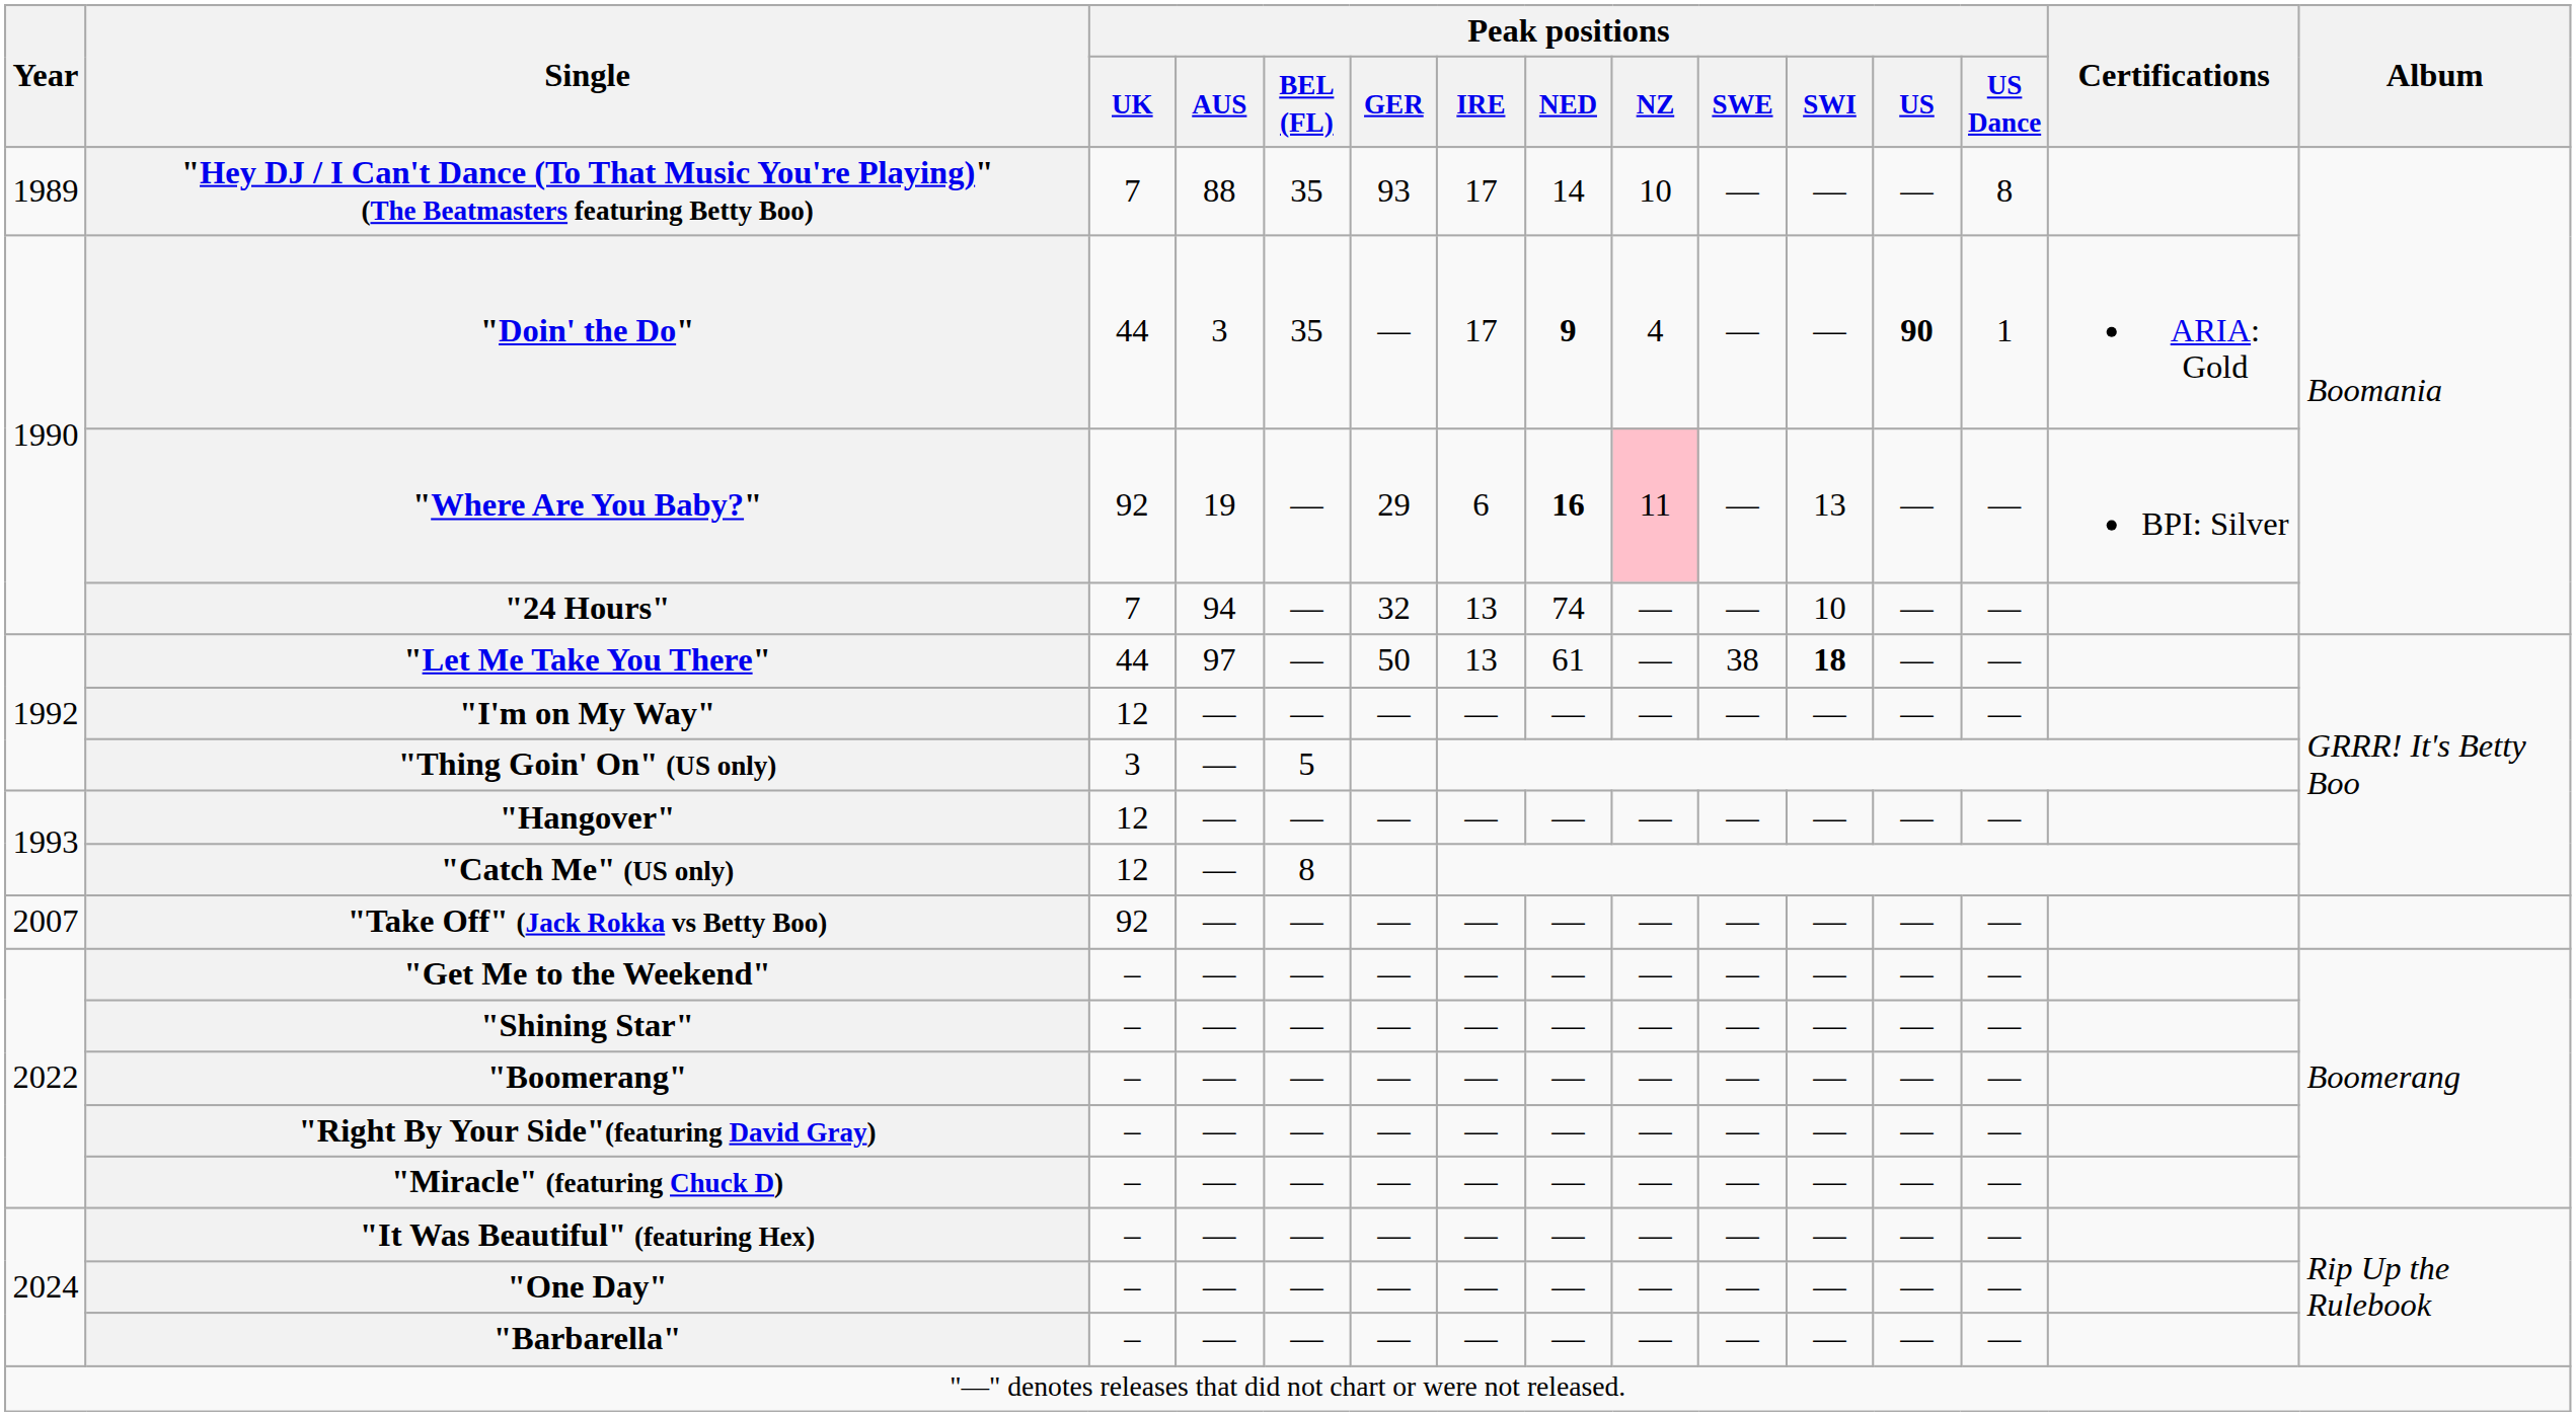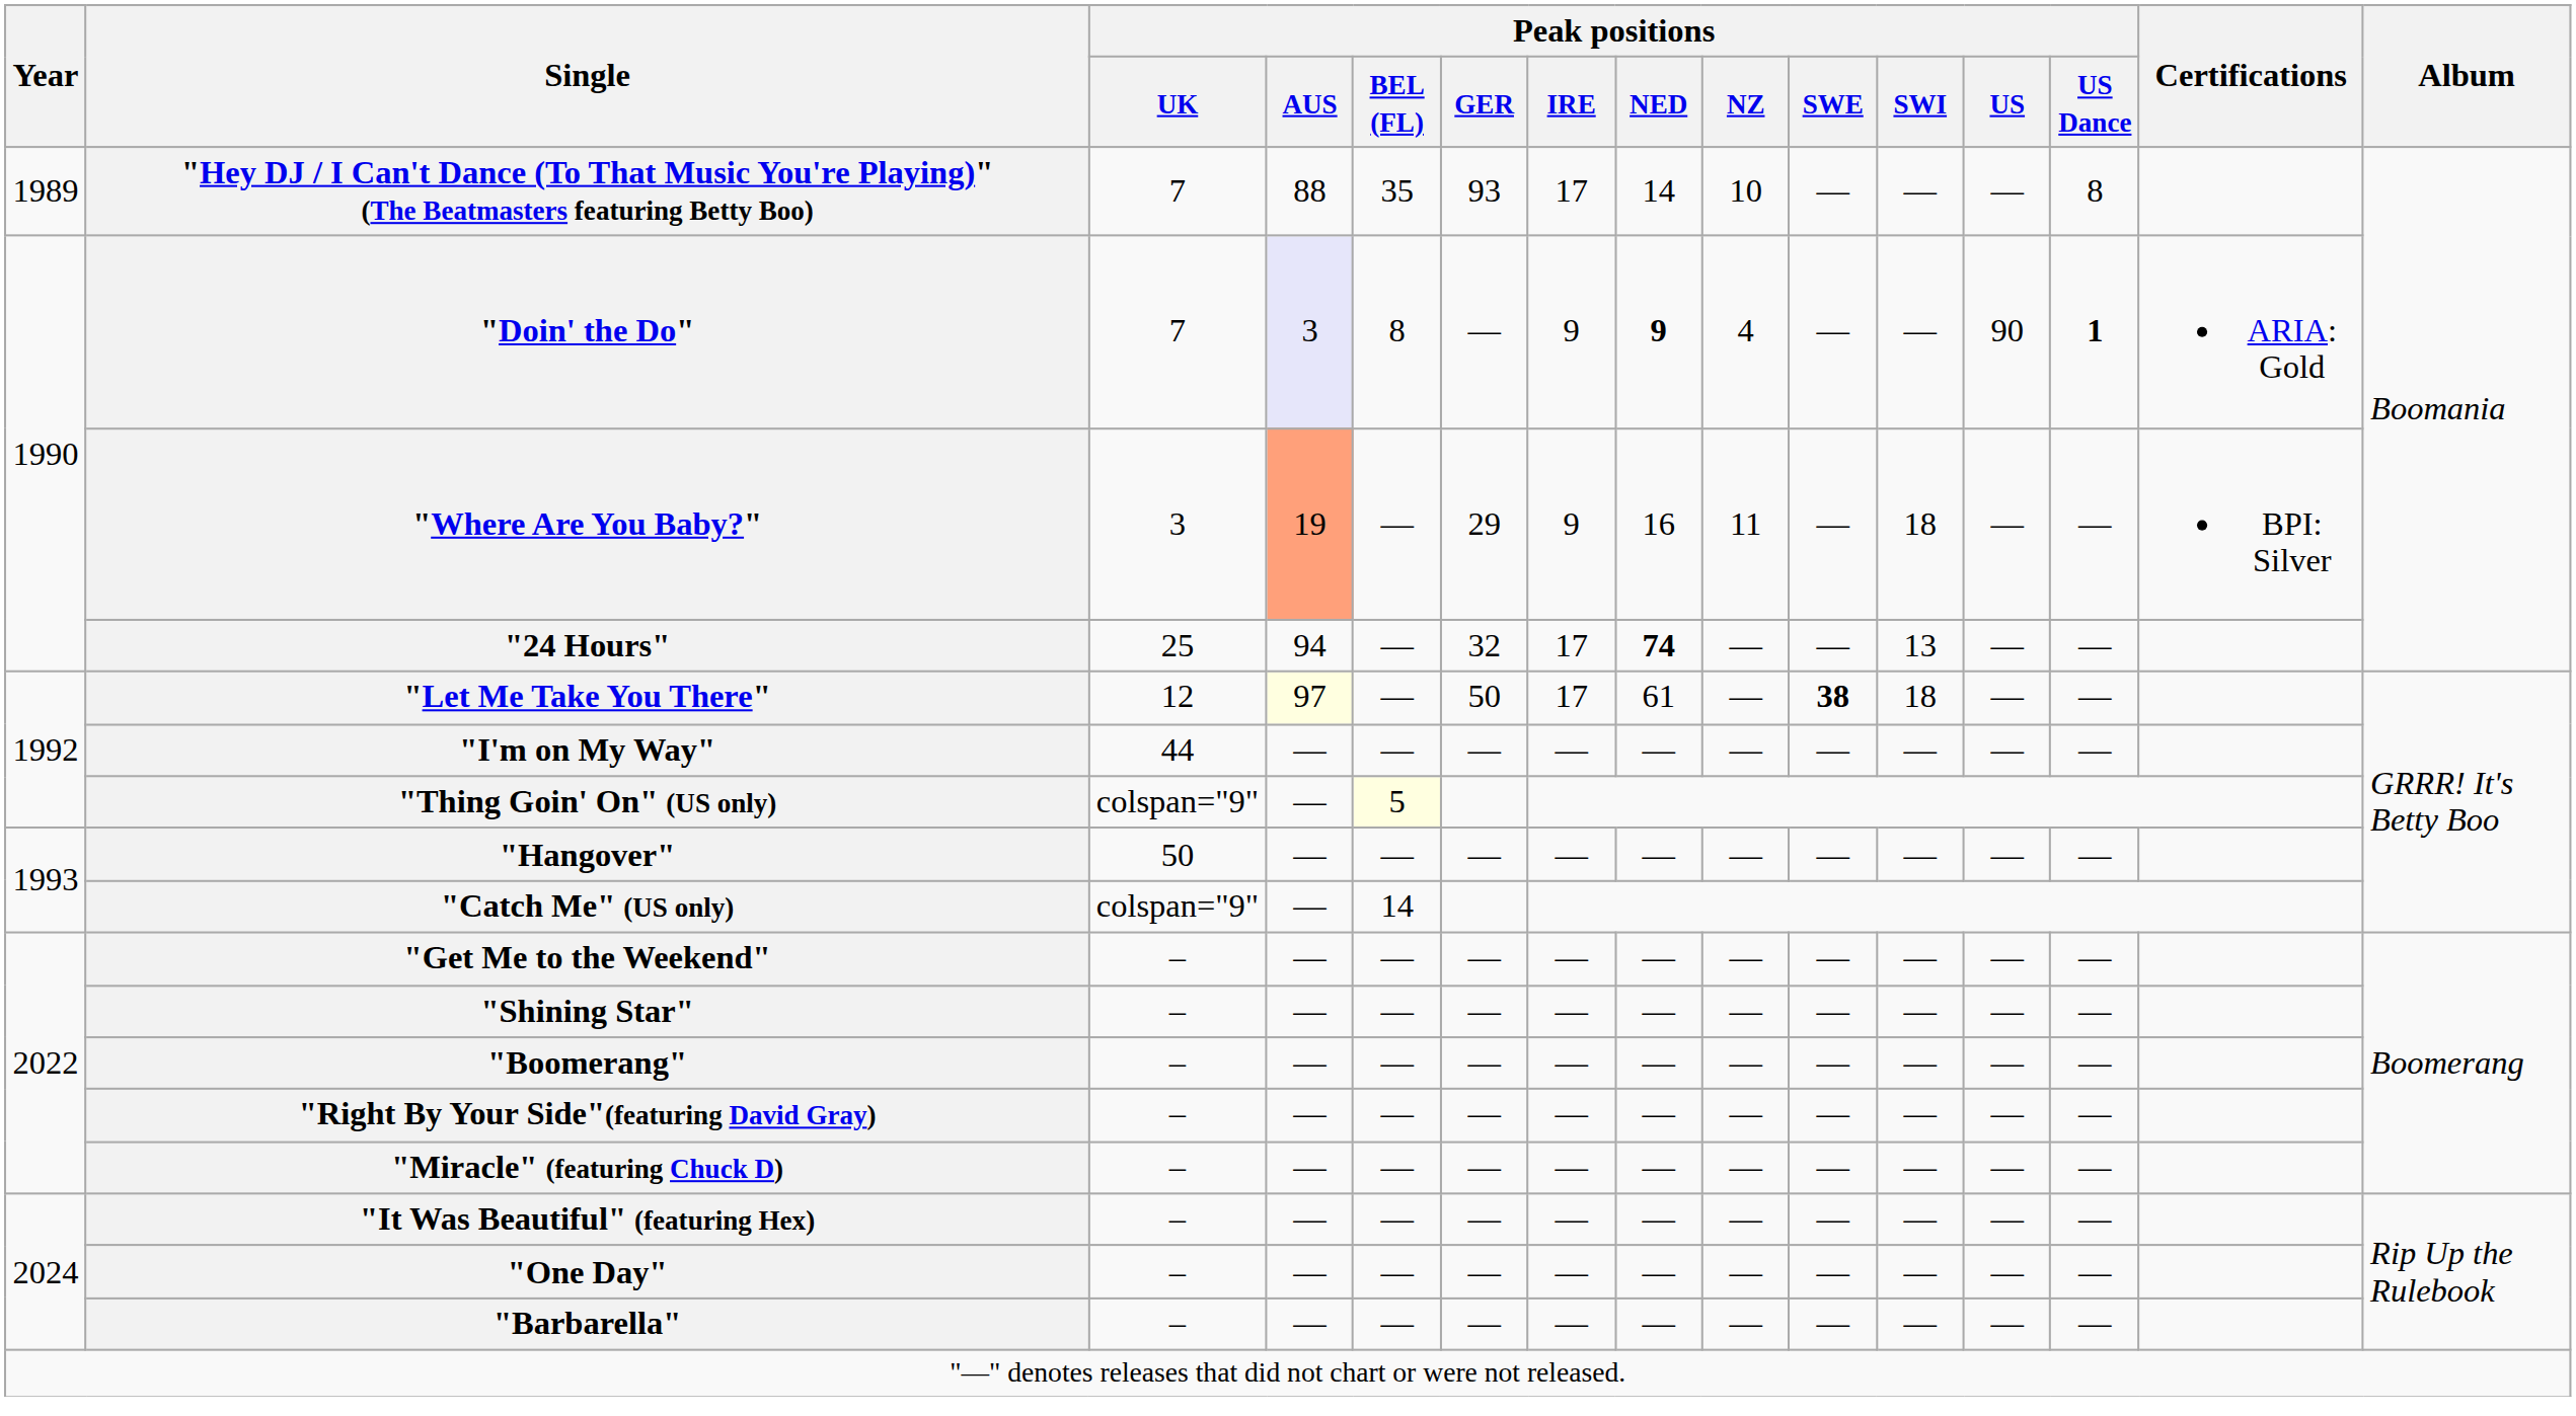"Doin' the Do" | Peak positions / UK: 44 -> 7
"Doin' the Do" | Peak positions / AUS: no background -> lavender background
"Doin' the Do" | Peak positions / BEL (FL): 35 -> 8
"Doin' the Do" | Peak positions / IRE: 17 -> 9
"Doin' the Do" | Peak positions / US: bold -> normal
"Doin' the Do" | Peak positions / US Dance: normal -> bold
"Where Are You Baby?" | Peak positions / UK: 92 -> 3
"Where Are You Baby?" | Peak positions / AUS: no background -> lightsalmon background
"Where Are You Baby?" | Peak positions / IRE: 6 -> 9
"Where Are You Baby?" | Peak positions / NED: bold -> normal
"Where Are You Baby?" | Peak positions / NZ: pink background -> no background
"Where Are You Baby?" | Peak positions / SWI: 13 -> 18
"24 Hours" | Peak positions / UK: 7 -> 25
"24 Hours" | Peak positions / IRE: 13 -> 17
"24 Hours" | Peak positions / NED: normal -> bold
"24 Hours" | Peak positions / SWI: 10 -> 13
"Let Me Take You There" | Peak positions / UK: 44 -> 12
"Let Me Take You There" | Peak positions / AUS: no background -> lightyellow background
"Let Me Take You There" | Peak positions / IRE: 13 -> 17
"Let Me Take You There" | Peak positions / SWE: normal -> bold
"Let Me Take You There" | Peak positions / SWI: bold -> normal
"I'm on My Way" | Peak positions / UK: 12 -> 44
"Thing Goin' On" (US only) | Peak positions / UK: 3 -> colspan="9"
"Thing Goin' On" (US only) | Peak positions / BEL (FL): no background -> lightyellow background
"Hangover" | Peak positions / UK: 12 -> 50
"Catch Me" (US only) | Peak positions / UK: 12 -> colspan="9"
"Catch Me" (US only) | Peak positions / BEL (FL): 8 -> 14
- row: 2007 | "Take Off" (Jack Rokka vs Betty Boo) | 92 | — | — | — | — | — | — | — | — | — | —
